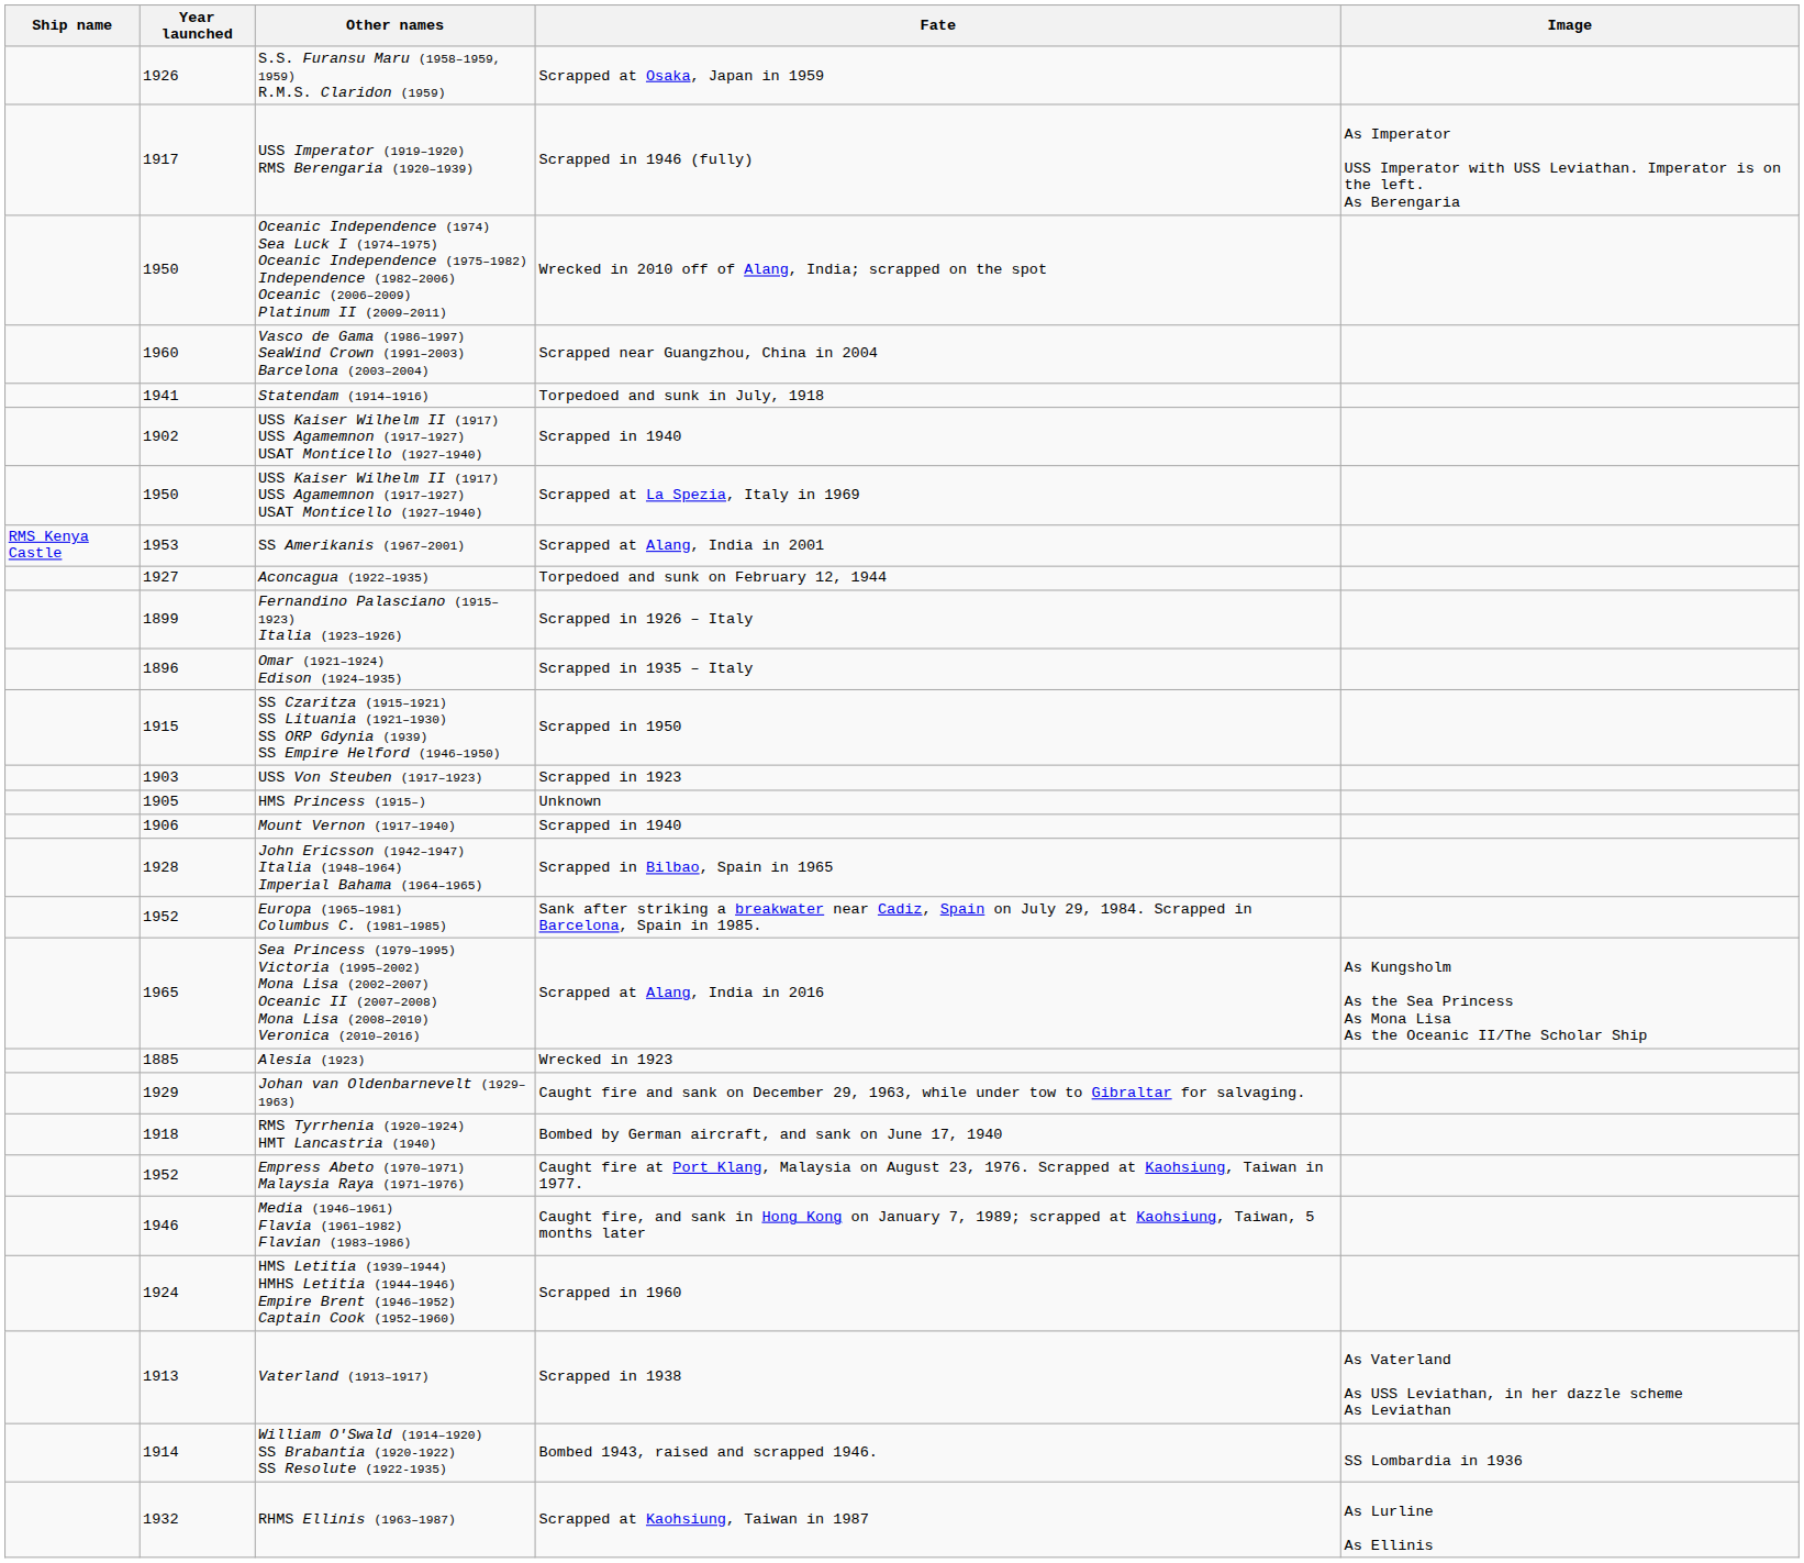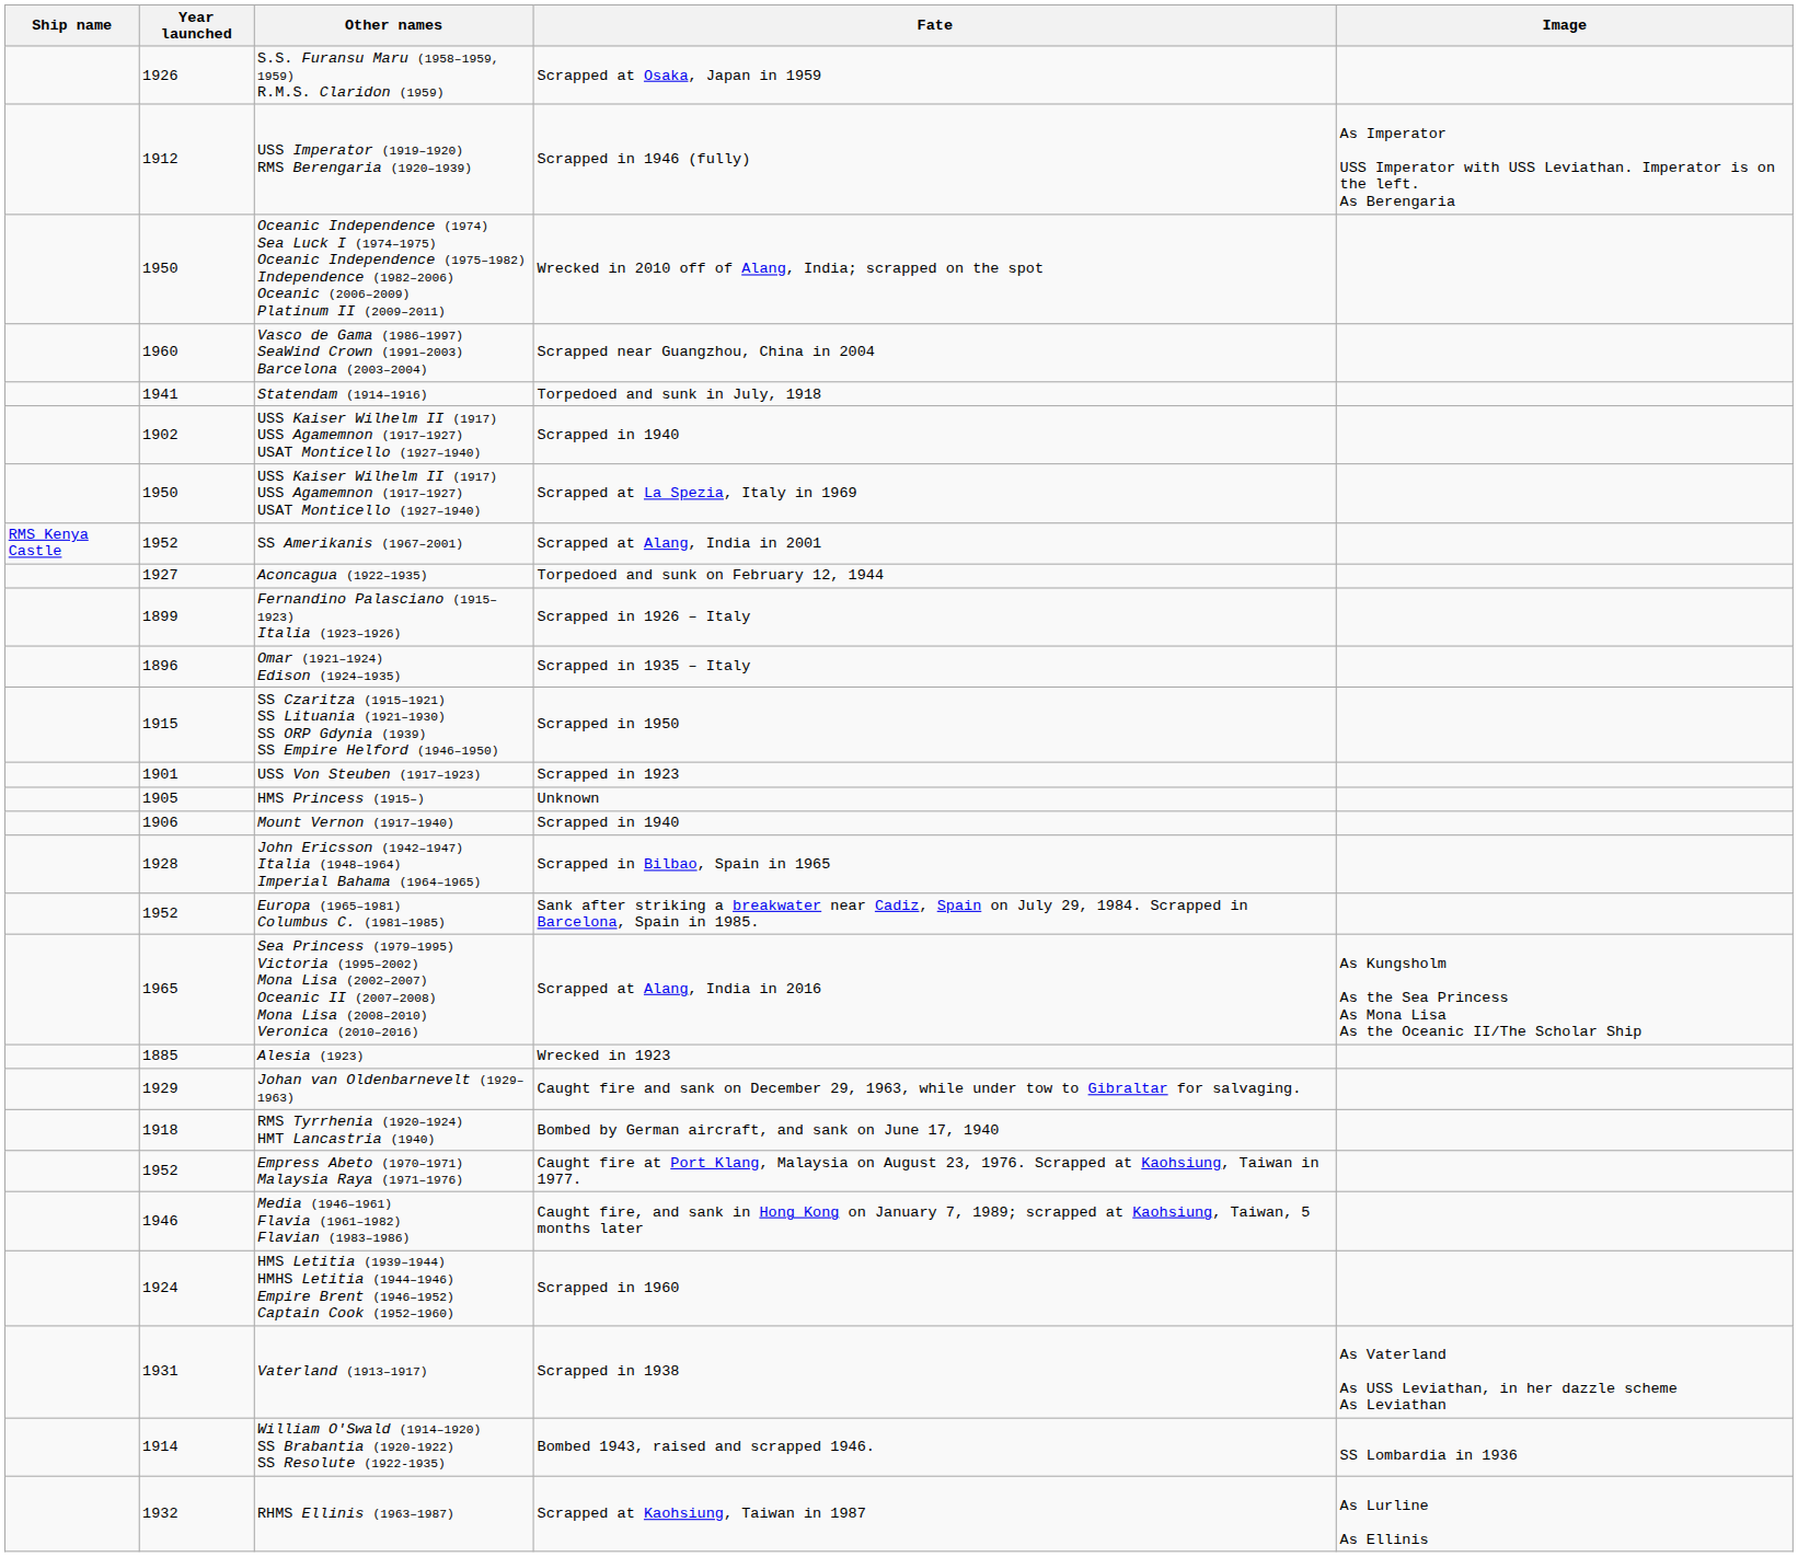USS Imperator (1919–1920) RMS Berengaria (1920–1939) | Year launched: 1917 -> 1912
SS Amerikanis (1967–2001) | Year launched: 1953 -> 1952
USS Von Steuben (1917–1923) | Year launched: 1903 -> 1901
Vaterland (1913–1917) | Year launched: 1913 -> 1931
